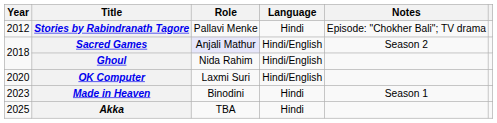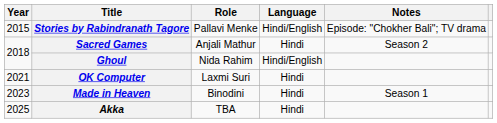Stories by Rabindranath Tagore | Year: 2012 -> 2015
Stories by Rabindranath Tagore | Language: Hindi -> Hindi/English
Sacred Games | Role: lavender background -> no background
Sacred Games | Language: Hindi/English -> Hindi
OK Computer | Year: 2020 -> 2021
OK Computer | Language: Hindi/English -> Hindi
